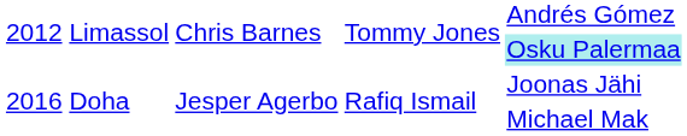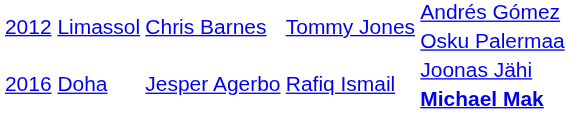Osku Palermaa | column 4: paleturquoise background -> no background
Michael Mak | column 4: normal -> bold
